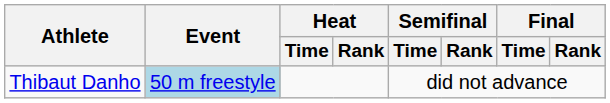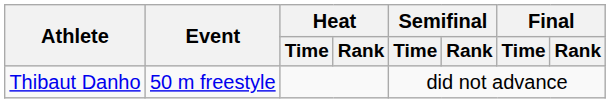Thibaut Danho | Event: lightblue background -> no background
